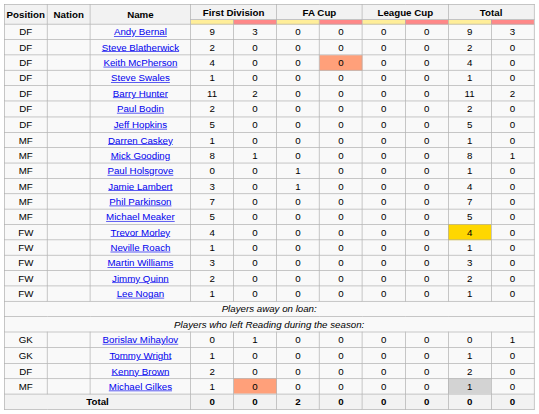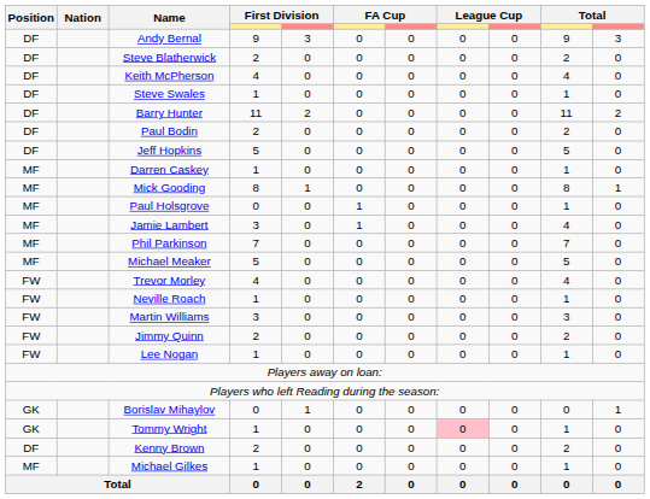Keith McPherson | column 7: lightsalmon background -> no background
Trevor Morley | column 10: gold background -> no background
Tommy Wright | column 8: no background -> pink background
Michael Gilkes | column 5: lightsalmon background -> no background
Michael Gilkes | column 10: lightgrey background -> no background
